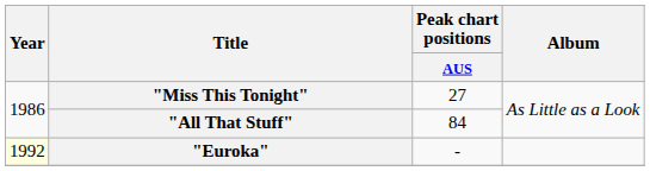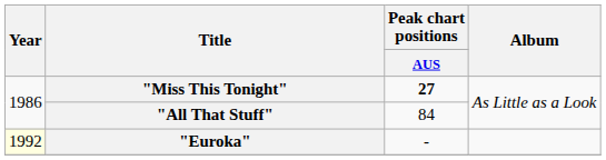"Miss This Tonight" | Peak chart positions / AUS: normal -> bold
